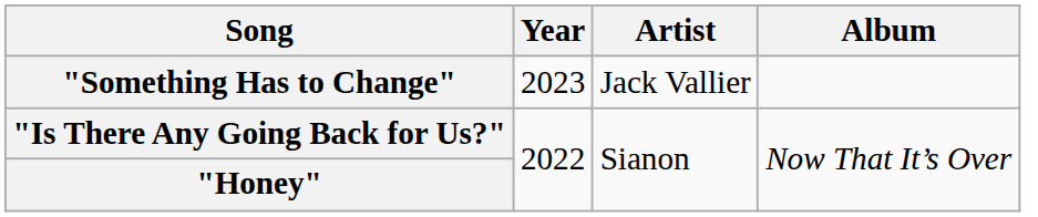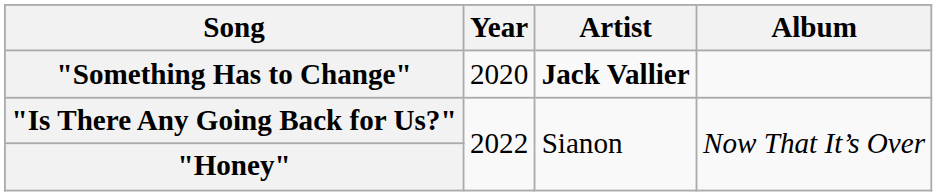"Something Has to Change" | Year: 2023 -> 2020
"Something Has to Change" | Artist: normal -> bold
